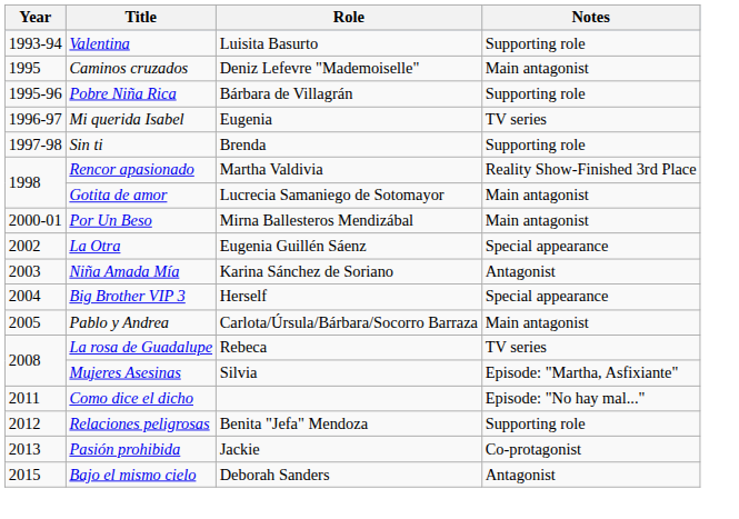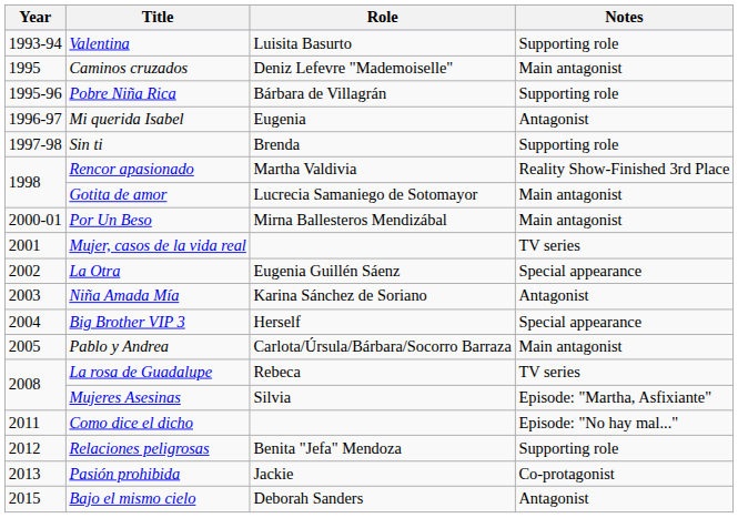Mi querida Isabel | Notes: TV series -> Antagonist
+ row: 2001 | Mujer, casos de la vida real | TV series
